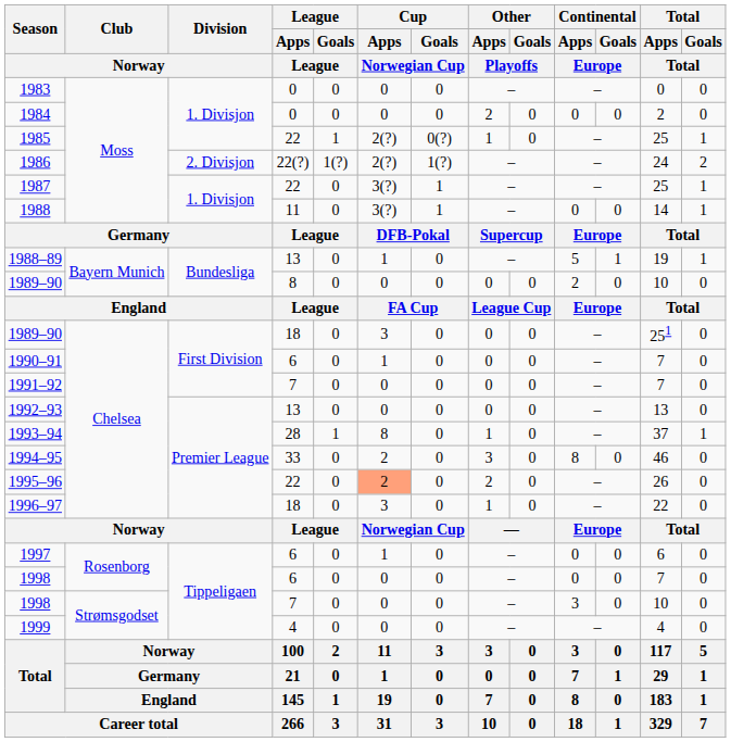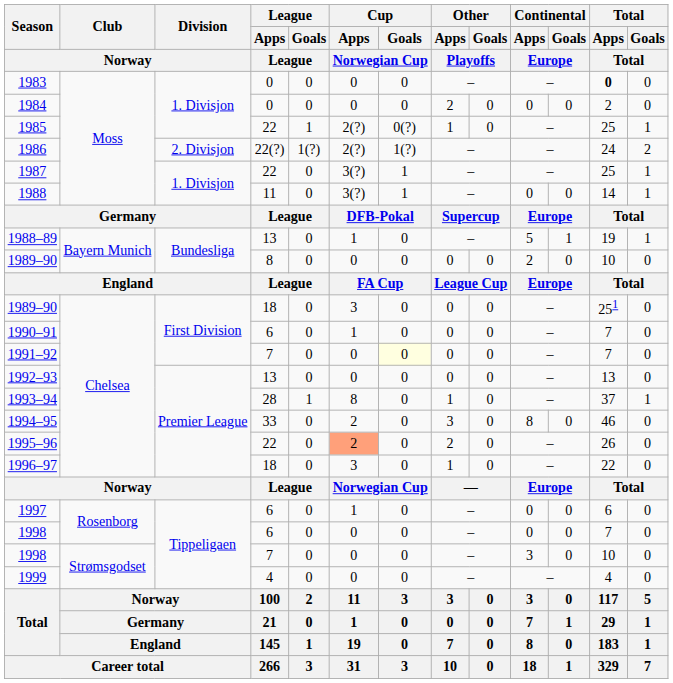1983 | Total / Apps / Total: normal -> bold
1991–92 | Cup / Goals / Norwegian Cup: no background -> lightyellow background
